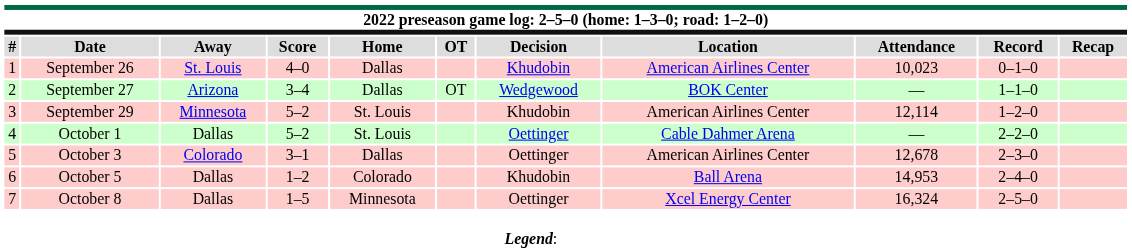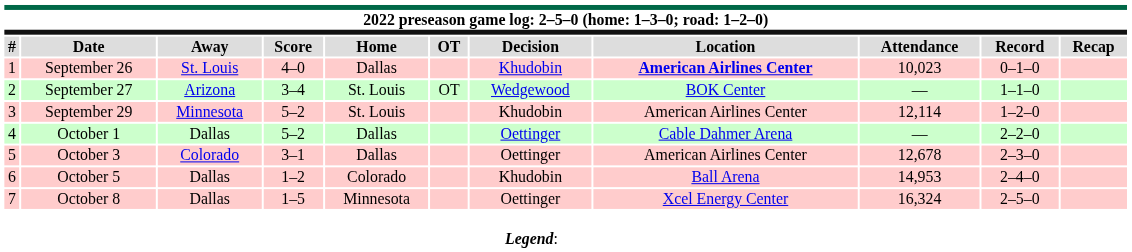September 26 | Location: normal -> bold
September 27 | Home: Dallas -> St. Louis
October 1 | Home: St. Louis -> Dallas
